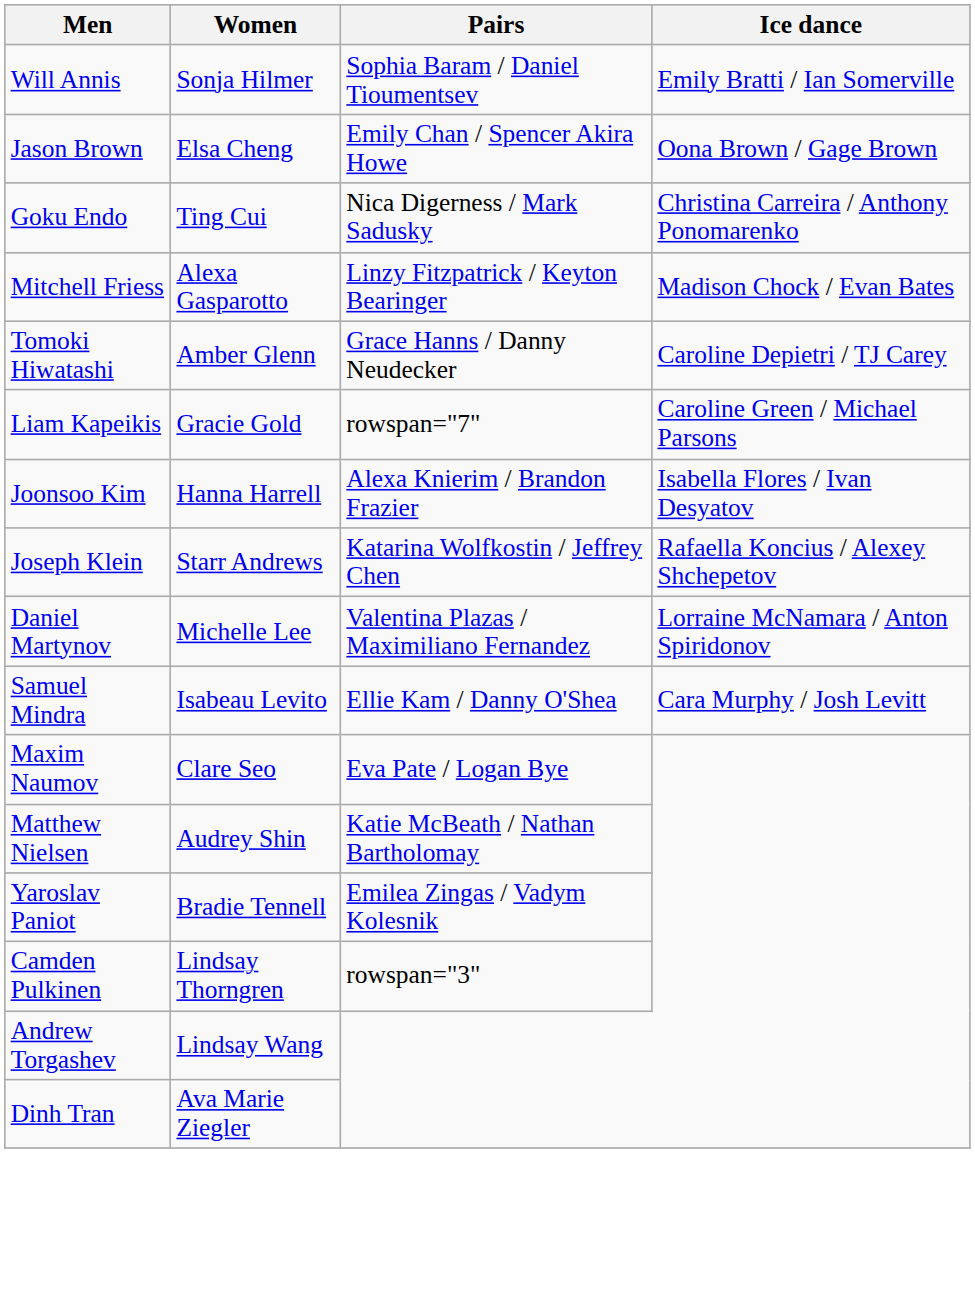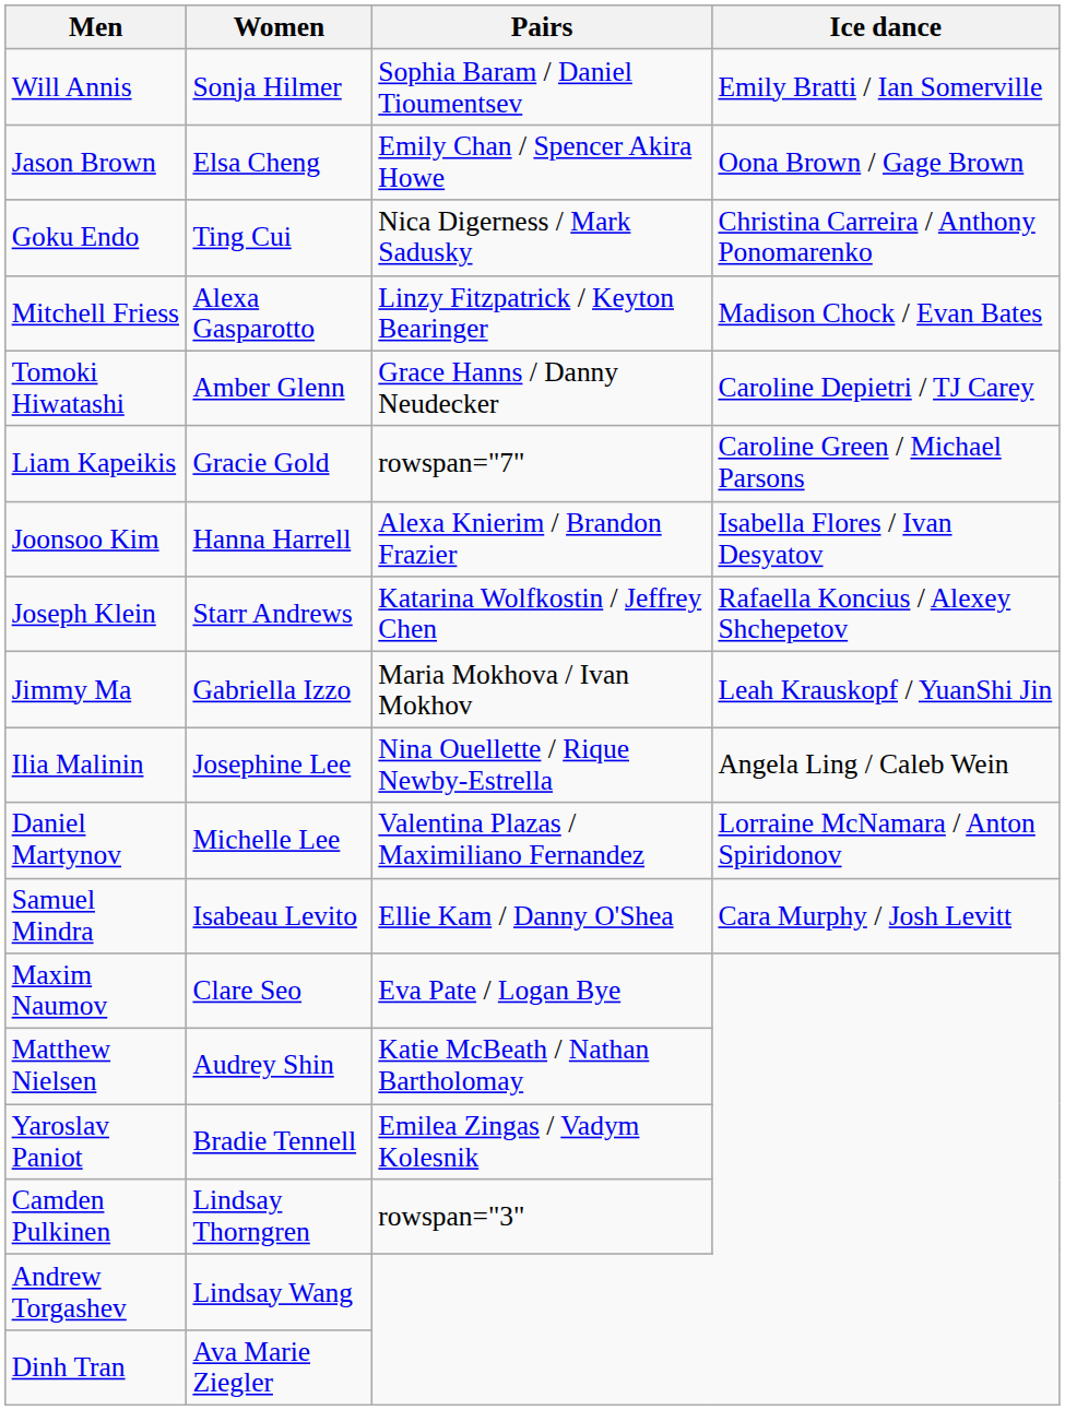+ row: Jimmy Ma | Gabriella Izzo | Maria Mokhova / Ivan Mokhov | Leah Krauskopf / YuanShi Jin
+ row: Ilia Malinin | Josephine Lee | Nina Ouellette / Rique Newby-Estrella | Angela Ling / Caleb Wein
